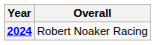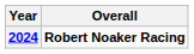2024 | Overall: normal -> bold
